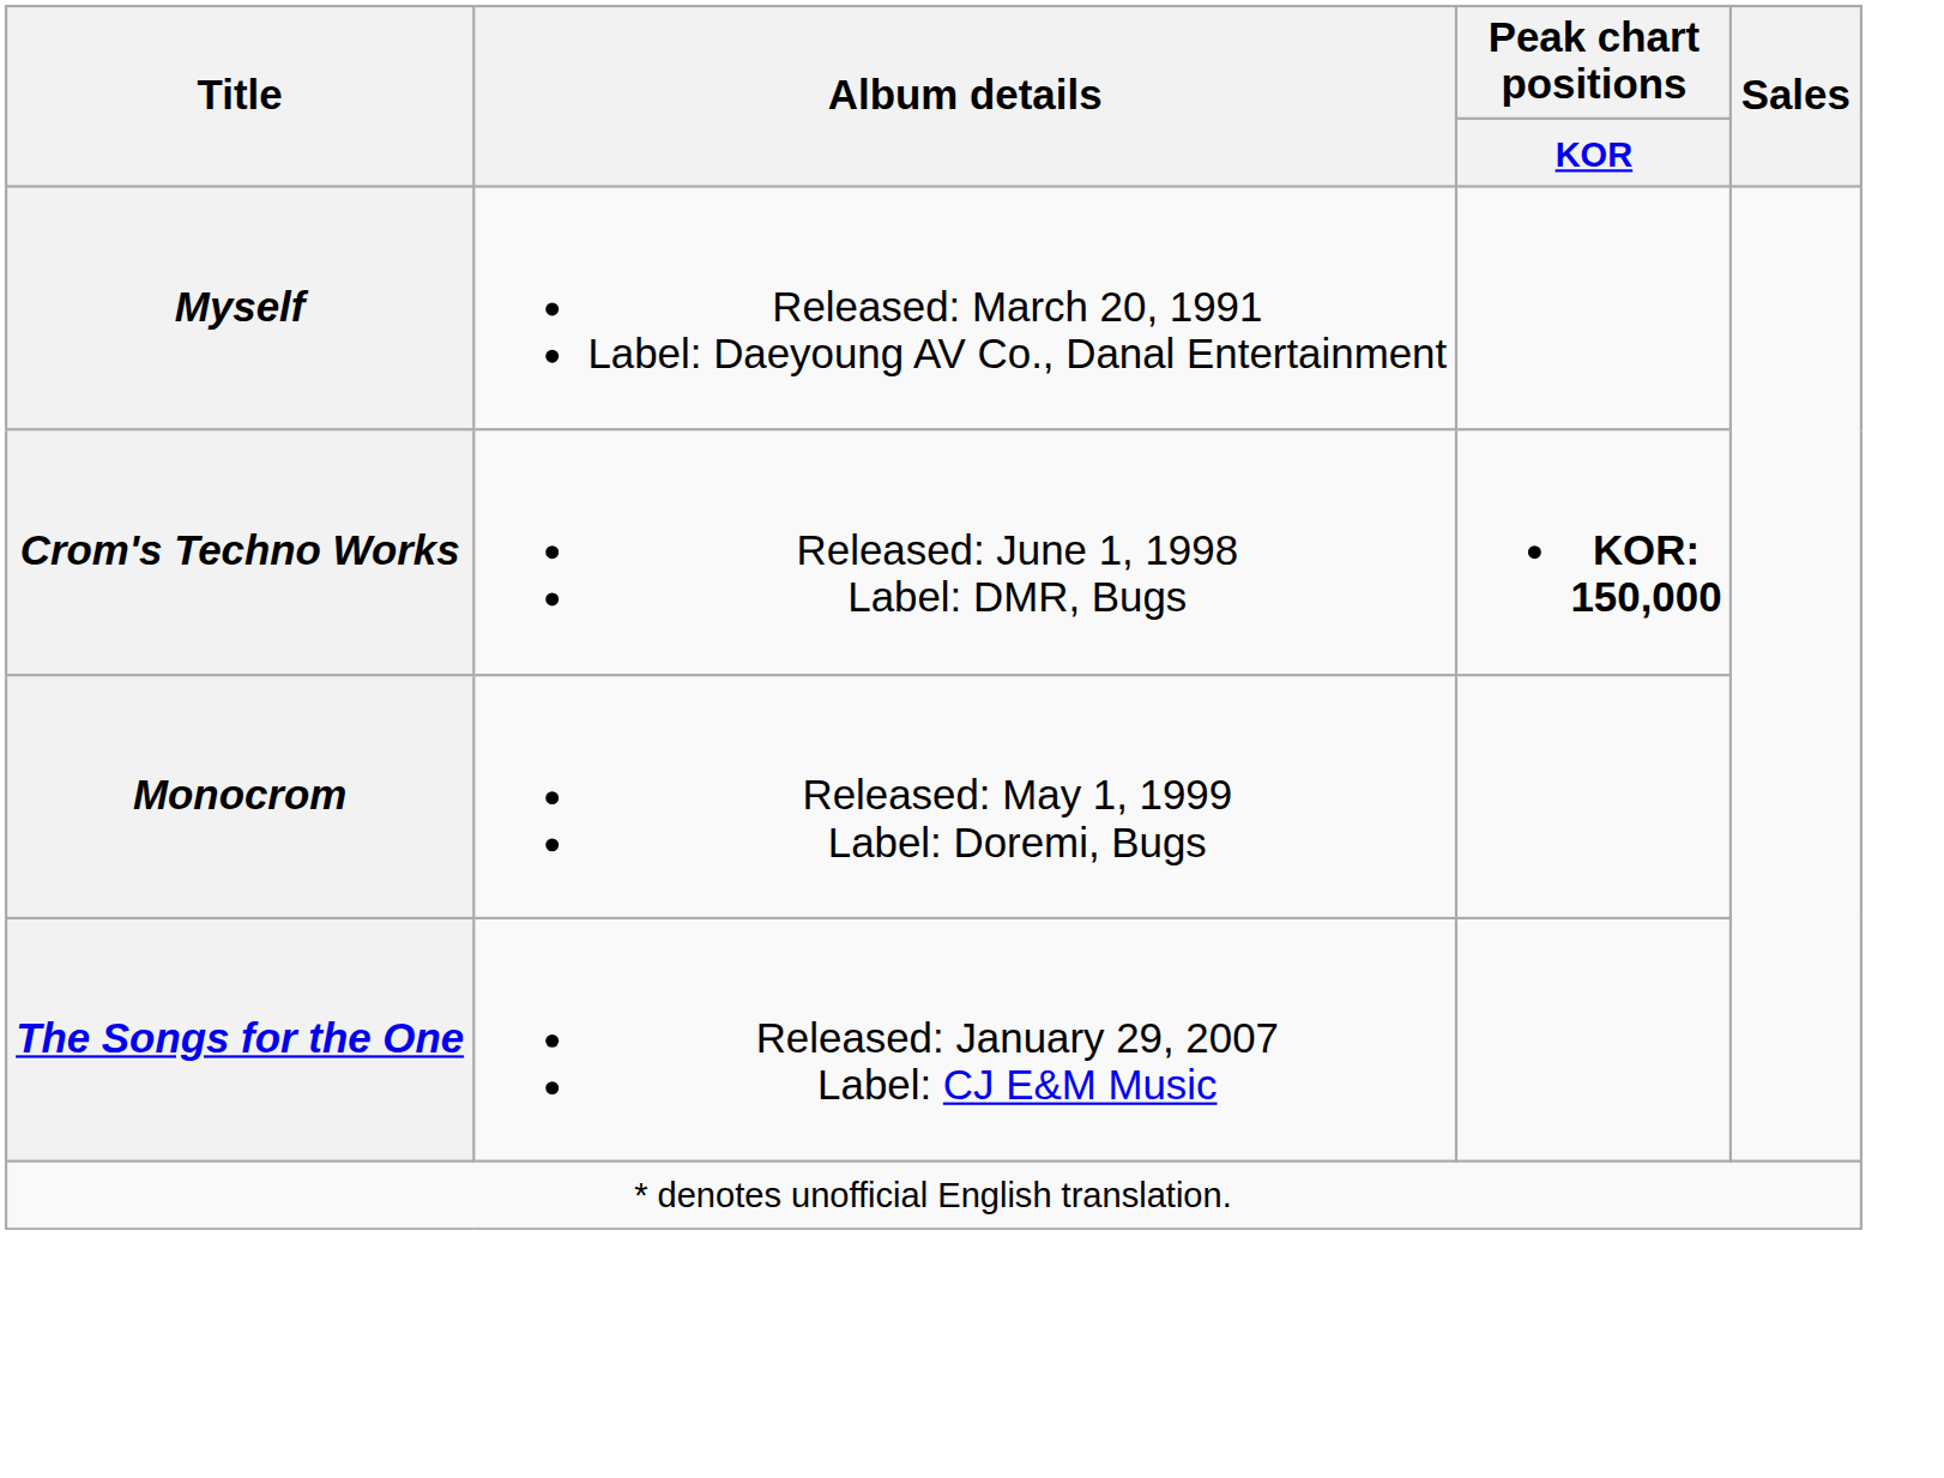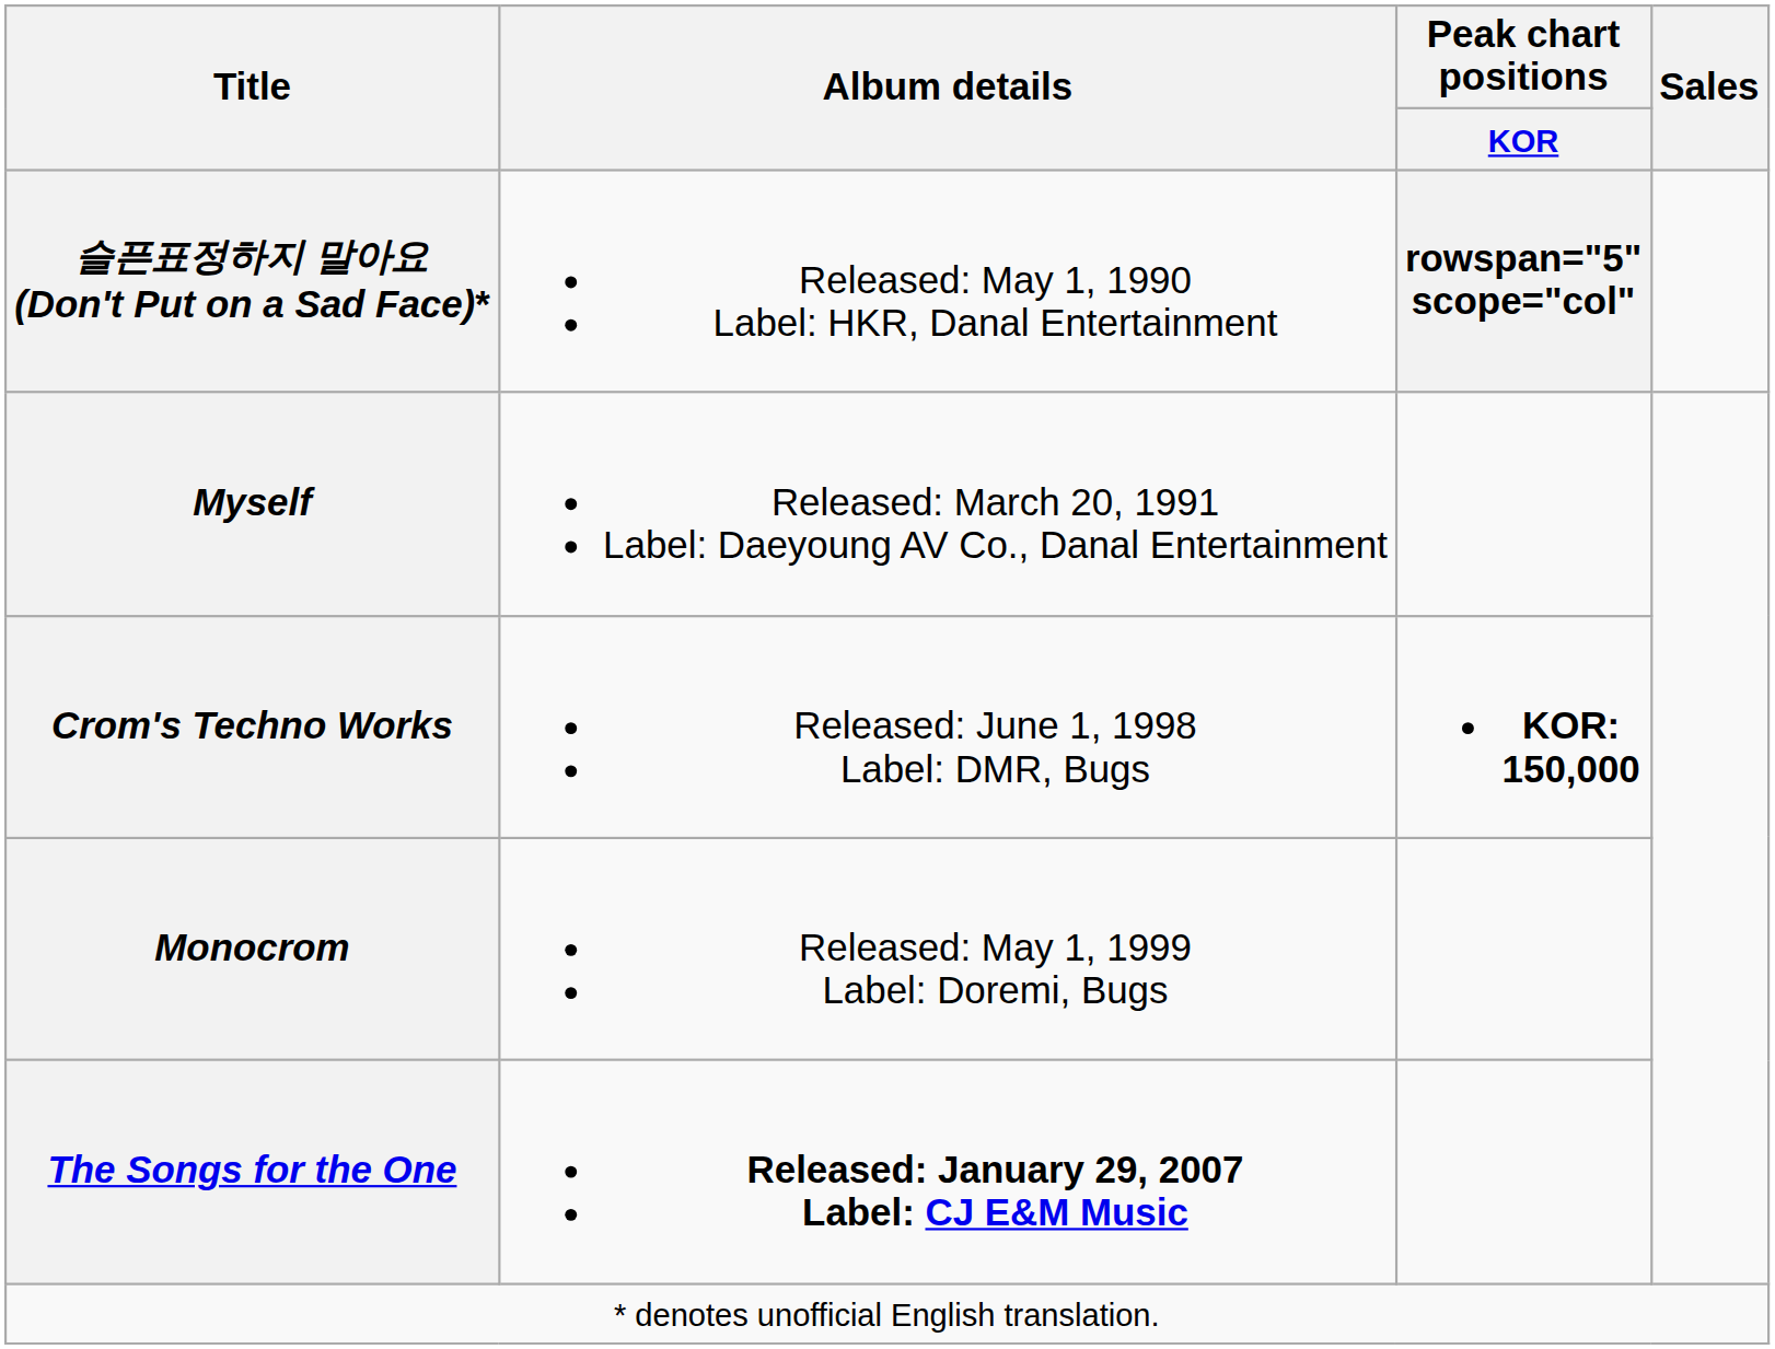+ row: 슬픈표정하지 말아요 (Don't Put on a Sad Face)* | Released: May 1, 1990 Label: HKR, Danal Entertainment | rowspan="5" scope="col"
The Songs for the One | Album details: normal -> bold
